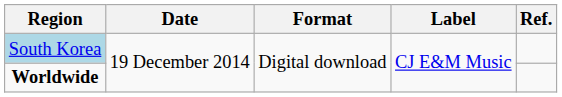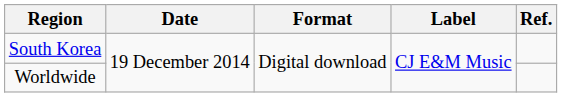South Korea | Region: lightblue background -> no background
Worldwide | Region: bold -> normal
